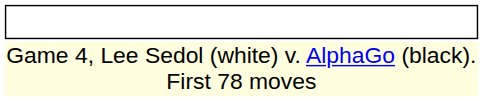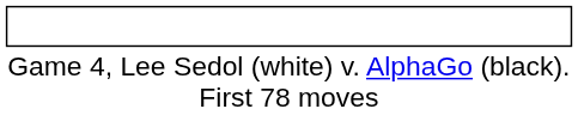row 1 | column 1: lightyellow background -> no background
